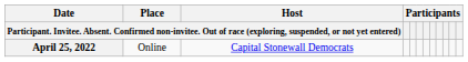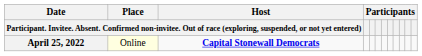April 25, 2022 | column 2: no background -> lightyellow background
April 25, 2022 | column 3: normal -> bold
